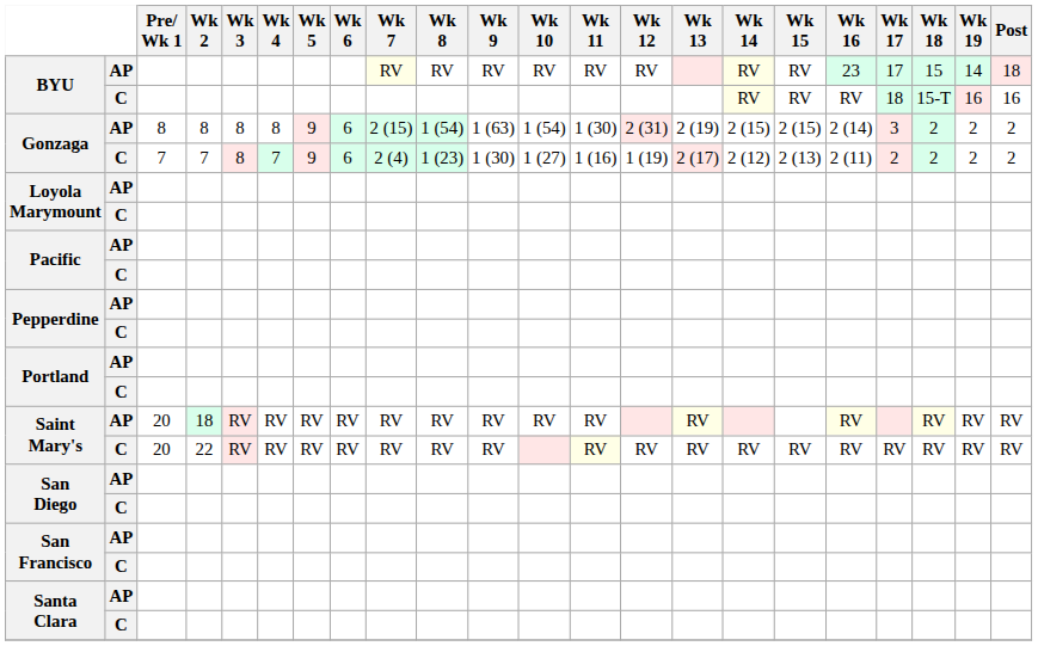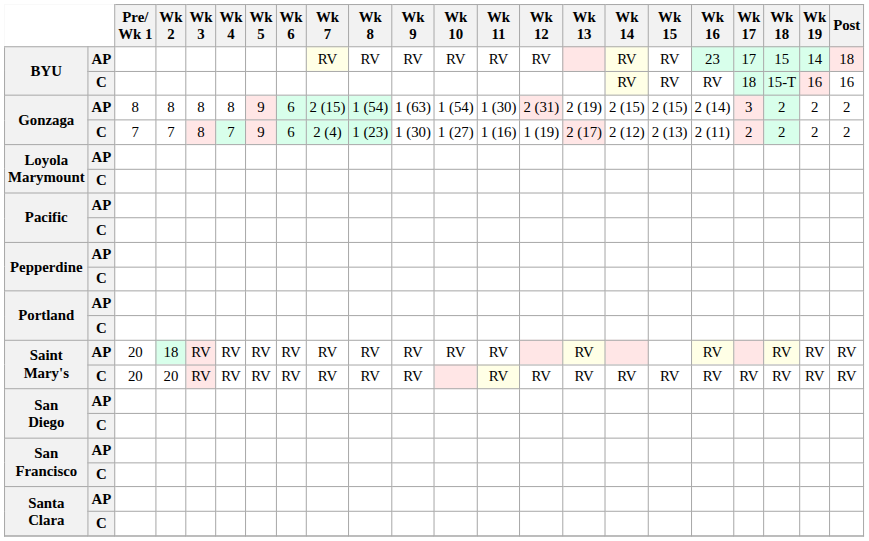Saint Mary's / C | Wk 2: 22 -> 20
